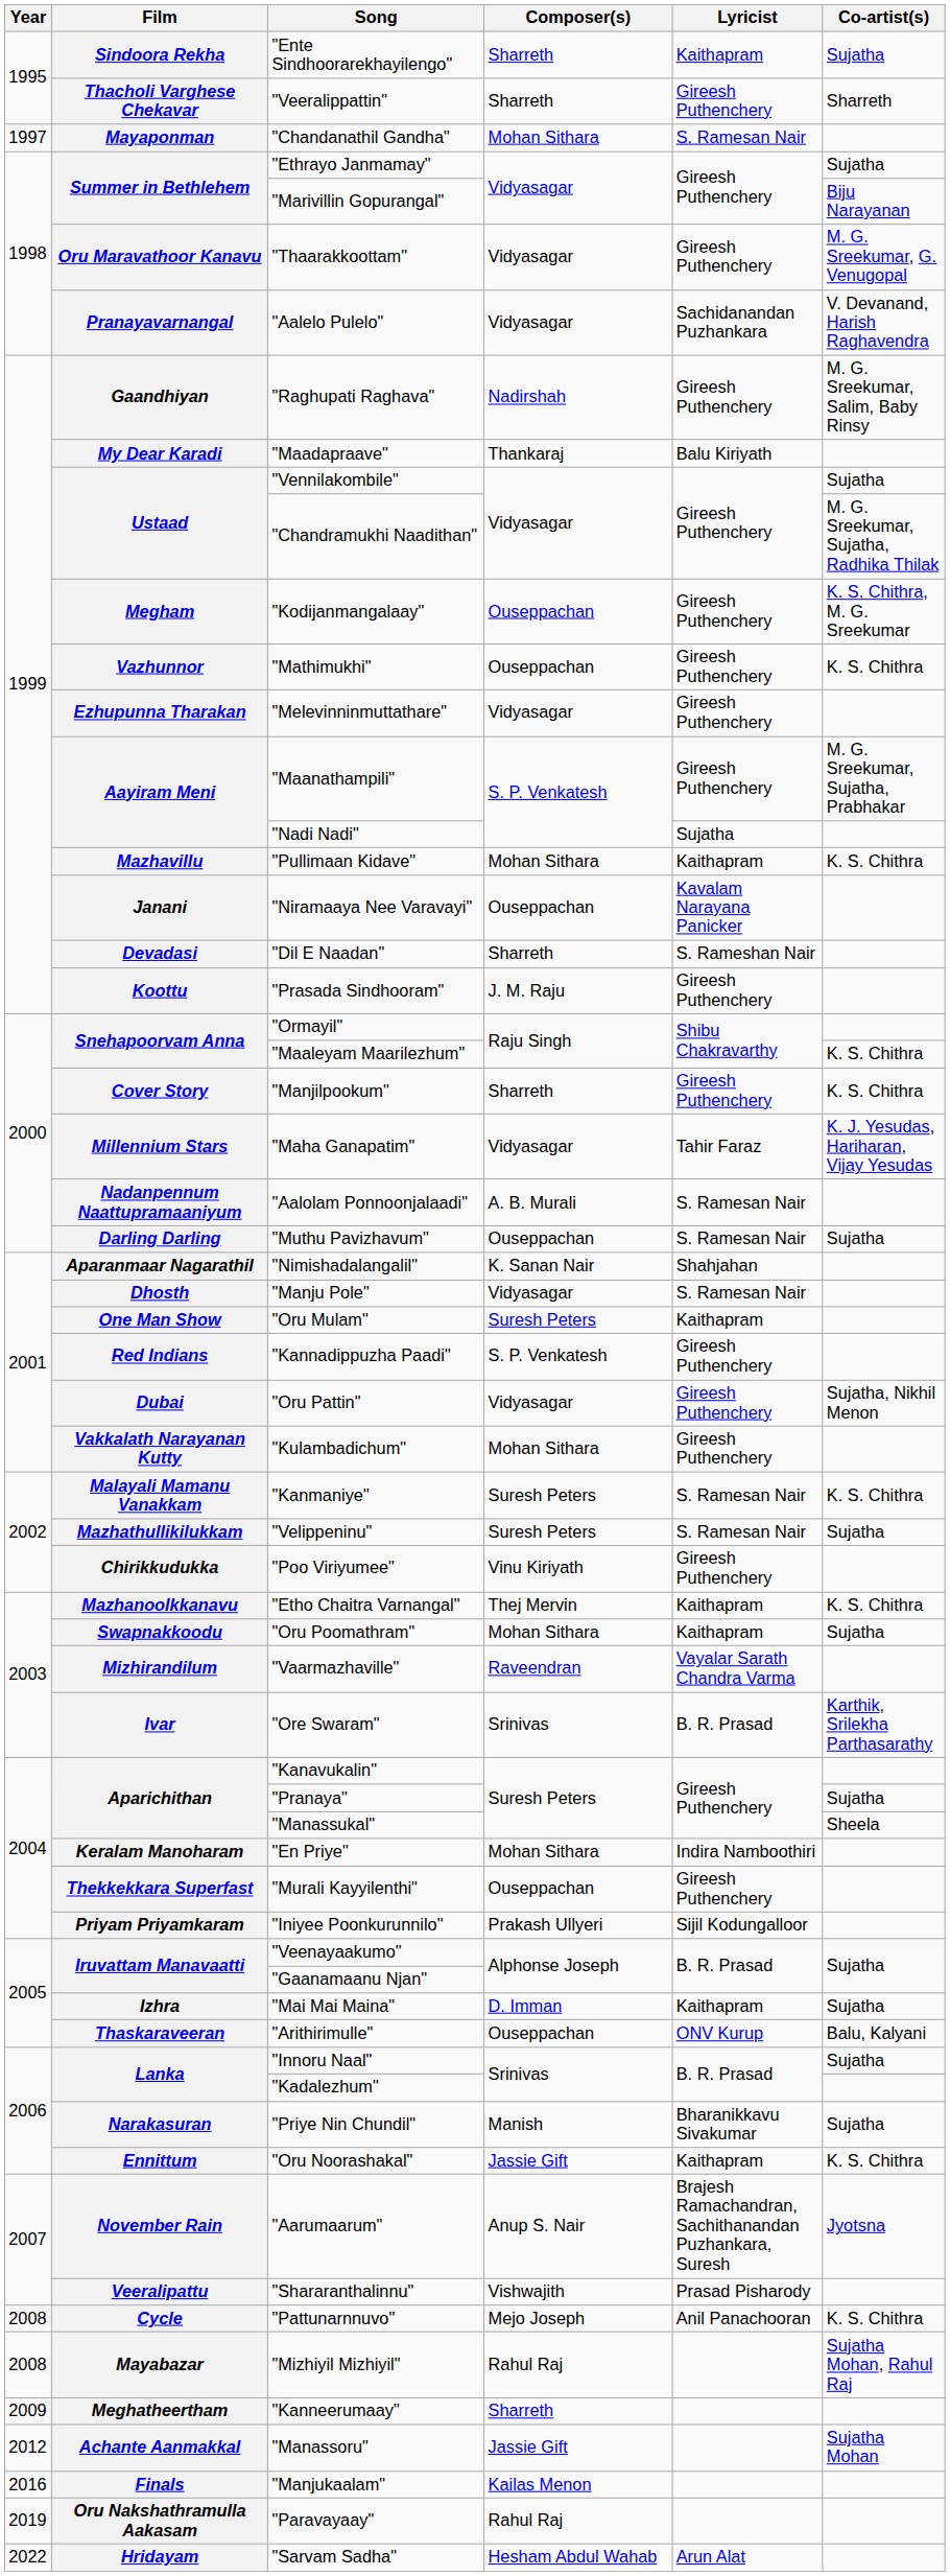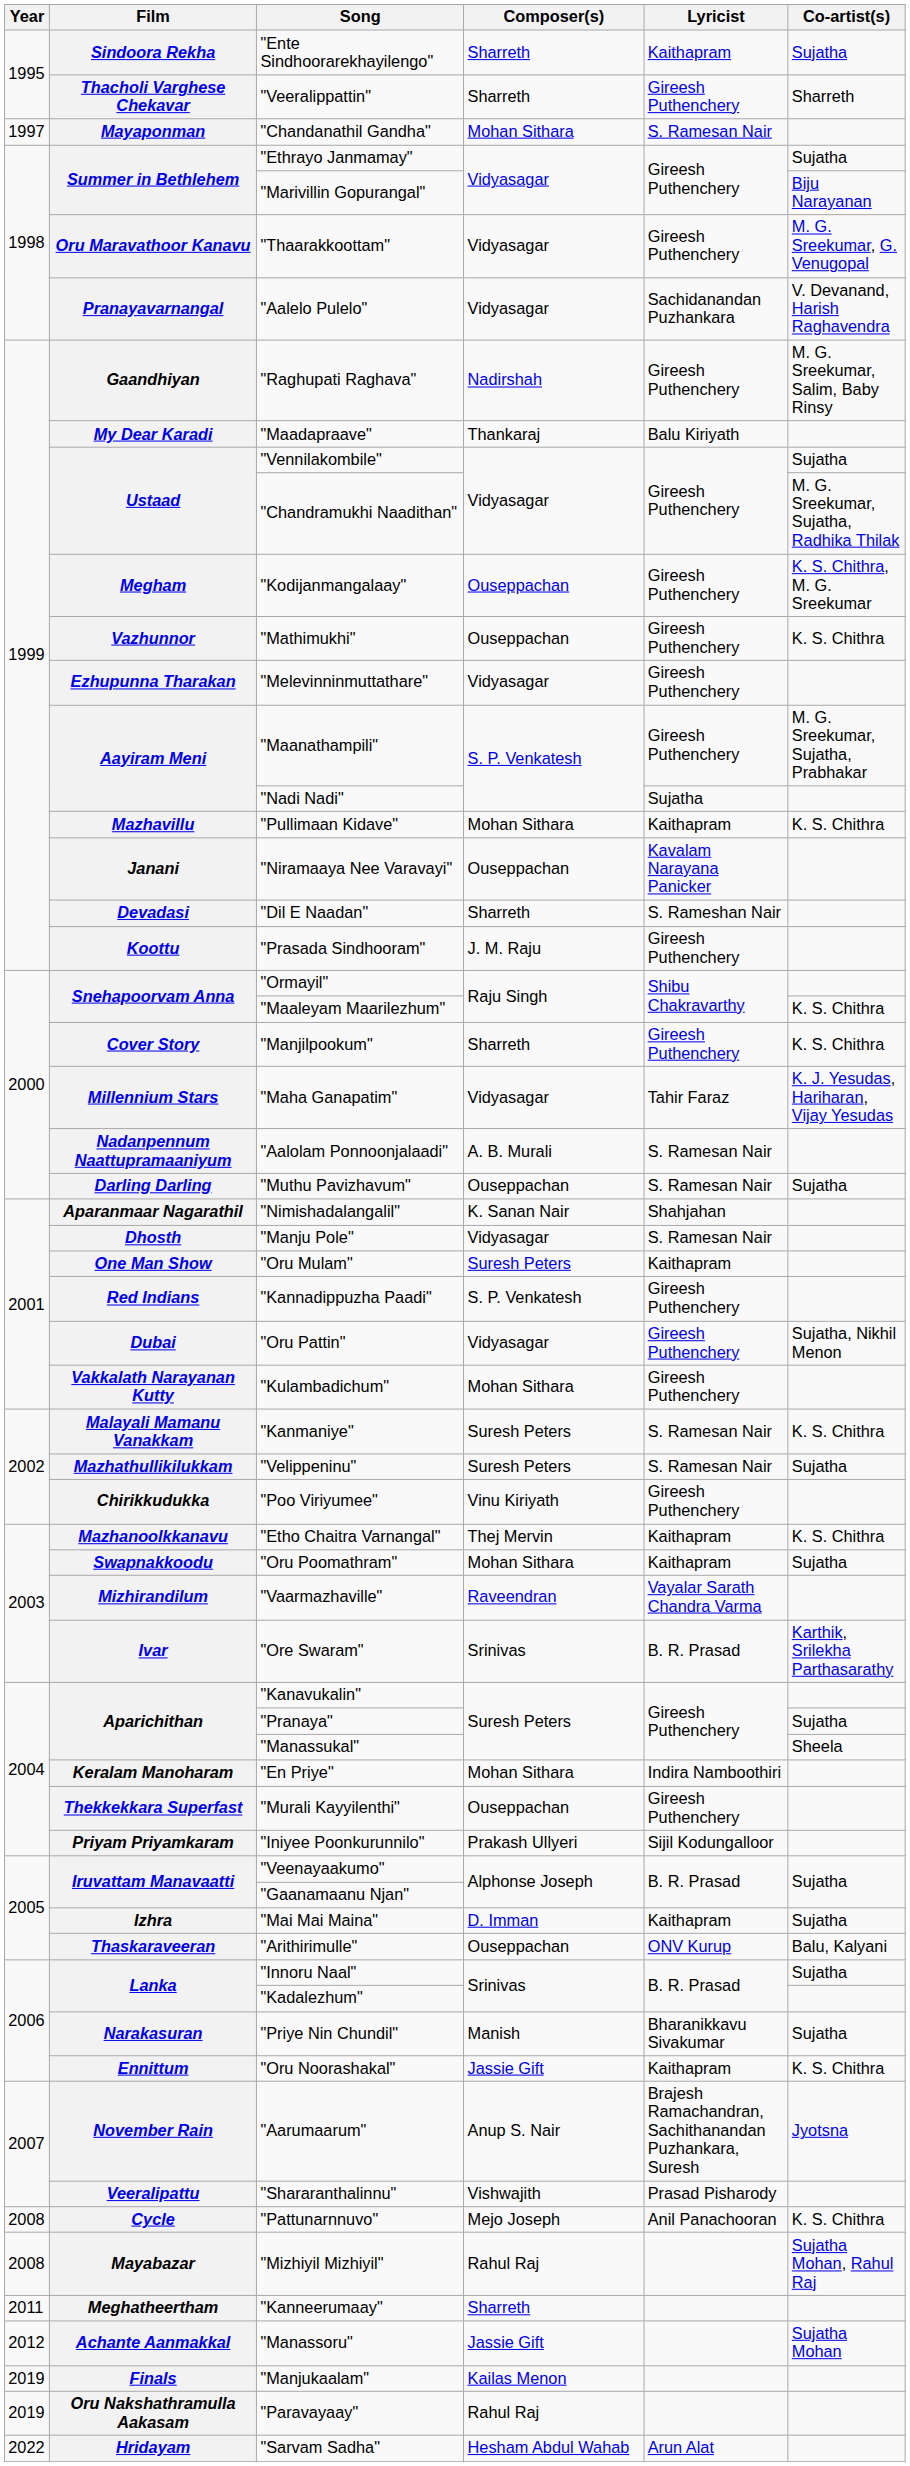"Kanneerumaay" | Year: 2009 -> 2011
"Manjukaalam" | Year: 2016 -> 2019
